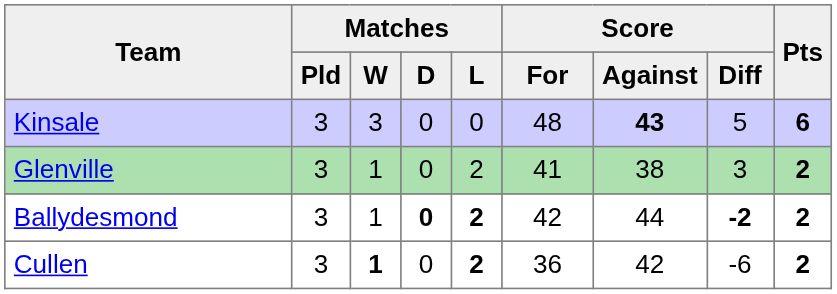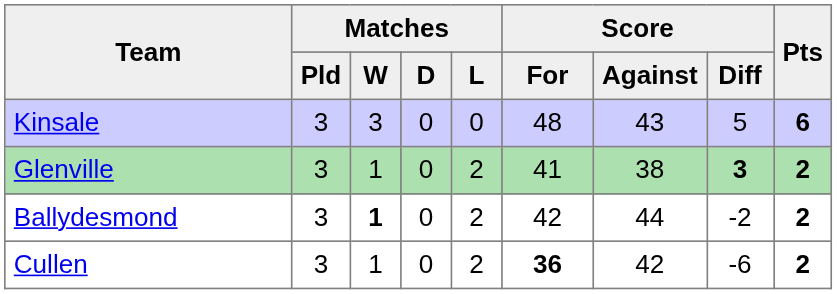Kinsale | Score / Against: bold -> normal
Glenville | Score / Diff: normal -> bold
Ballydesmond | Matches / W: normal -> bold
Ballydesmond | Matches / D: bold -> normal
Ballydesmond | Matches / L: bold -> normal
Ballydesmond | Score / Diff: bold -> normal
Cullen | Matches / W: bold -> normal
Cullen | Matches / L: bold -> normal
Cullen | Score / For: normal -> bold
